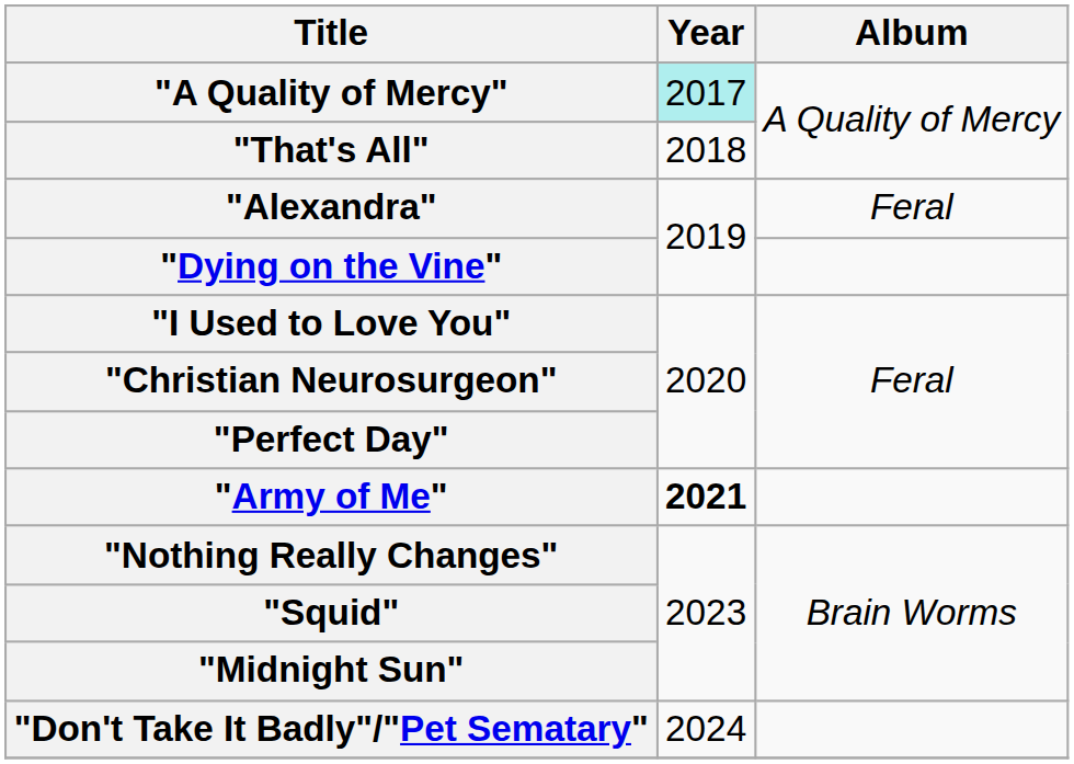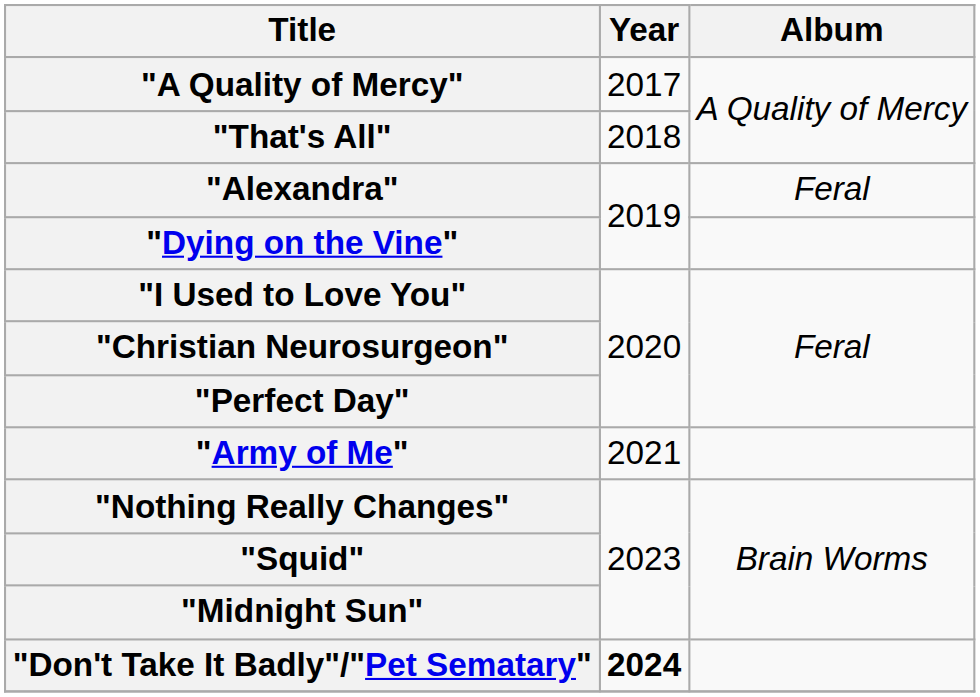"A Quality of Mercy" | Year: paleturquoise background -> no background
"Army of Me" | Year: bold -> normal
"Don't Take It Badly"/"Pet Sematary" | Year: normal -> bold
